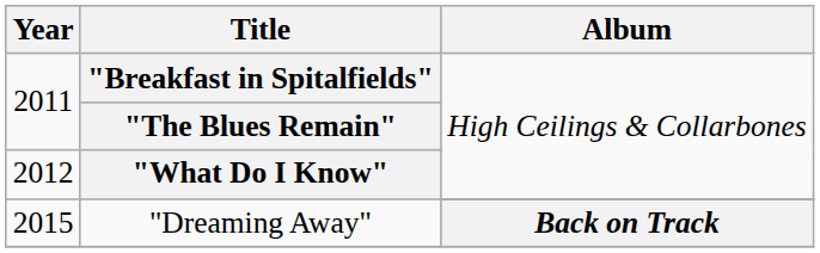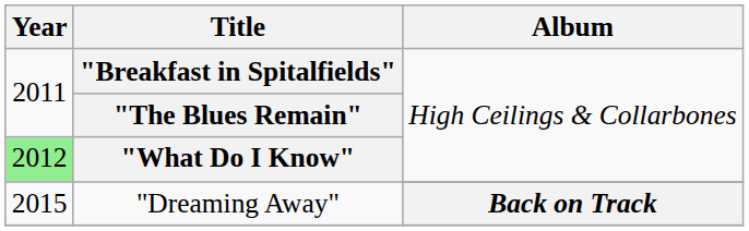"What Do I Know" | Year: no background -> lightgreen background
